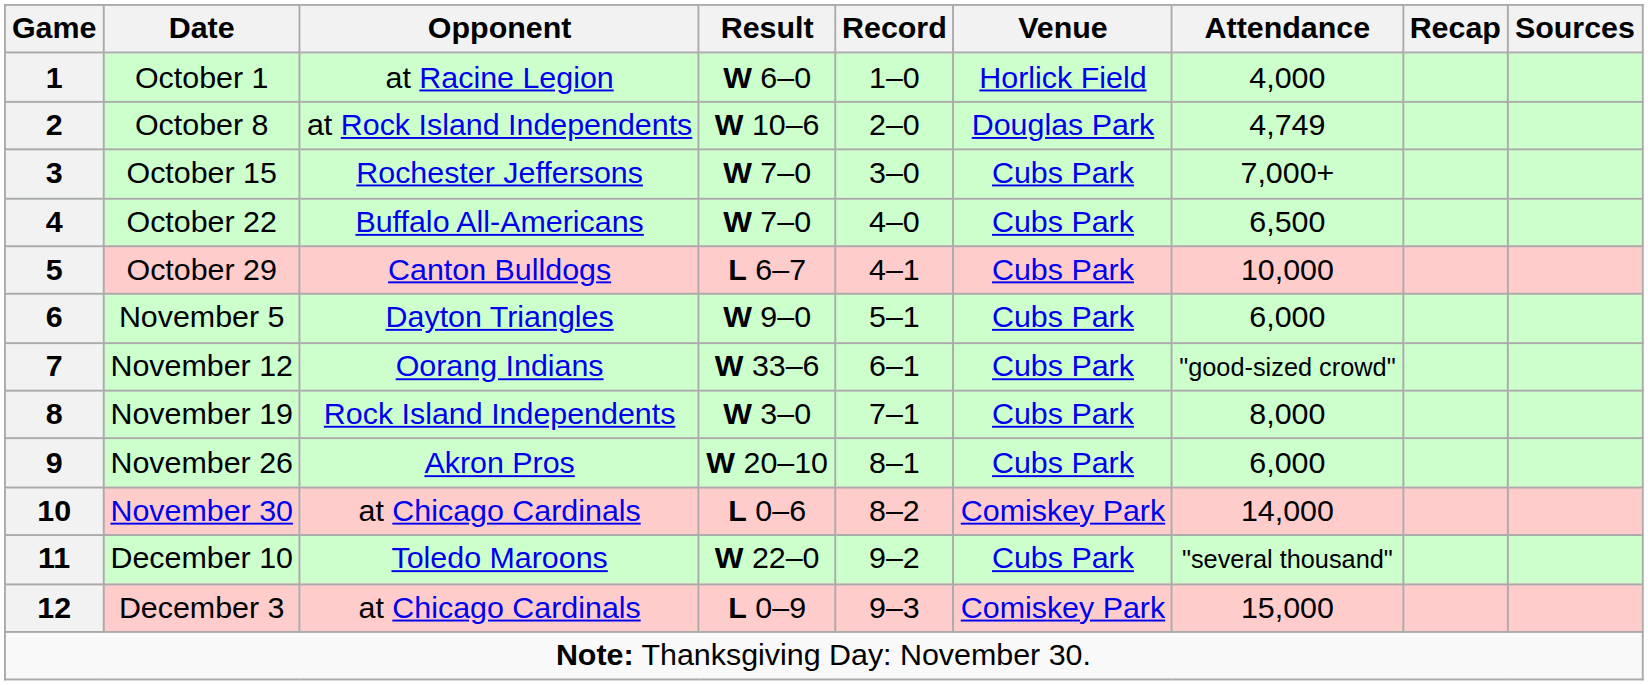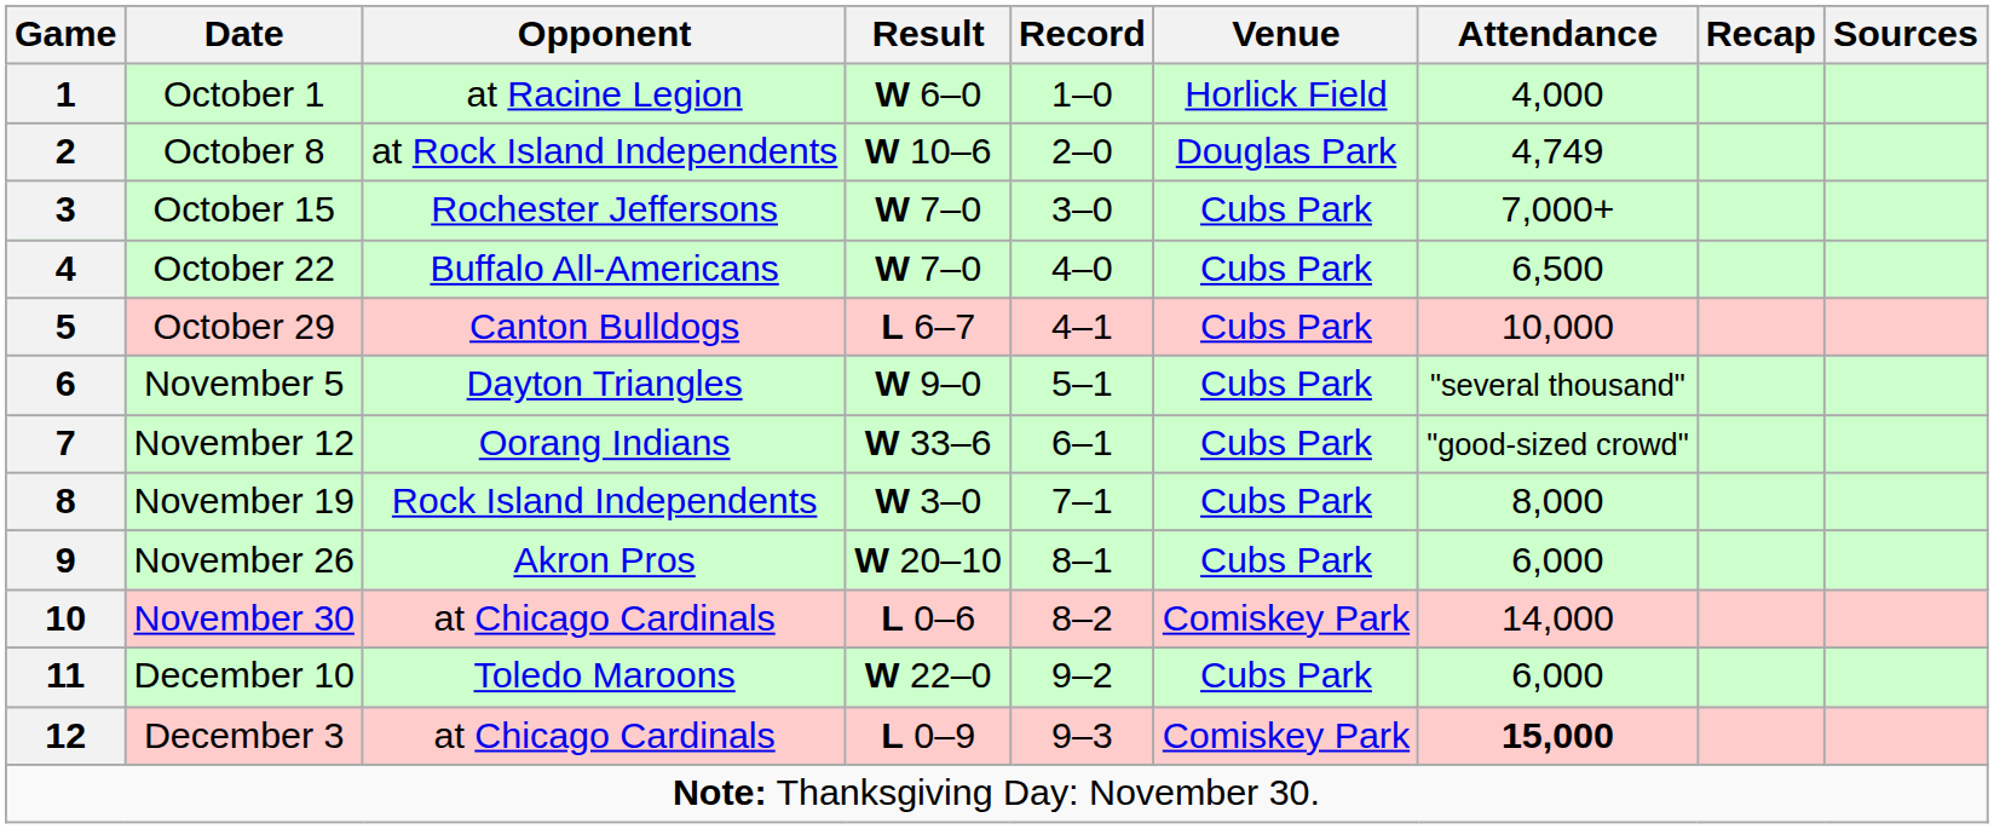6 | Attendance: 6,000 -> "several thousand"
11 | Attendance: "several thousand" -> 6,000
12 | Attendance: normal -> bold
